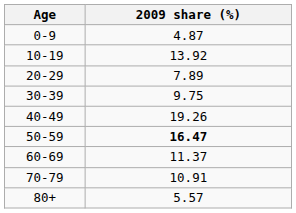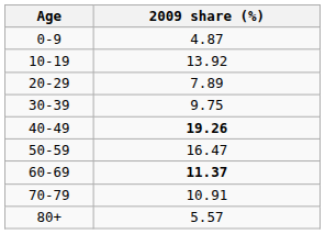40-49 | 2009 share (%): normal -> bold
50-59 | 2009 share (%): bold -> normal
60-69 | 2009 share (%): normal -> bold
